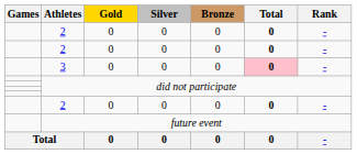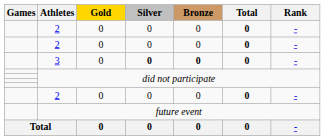3 | Silver: normal -> bold
3 | Bronze: normal -> bold
3 | Total: pink background -> no background
